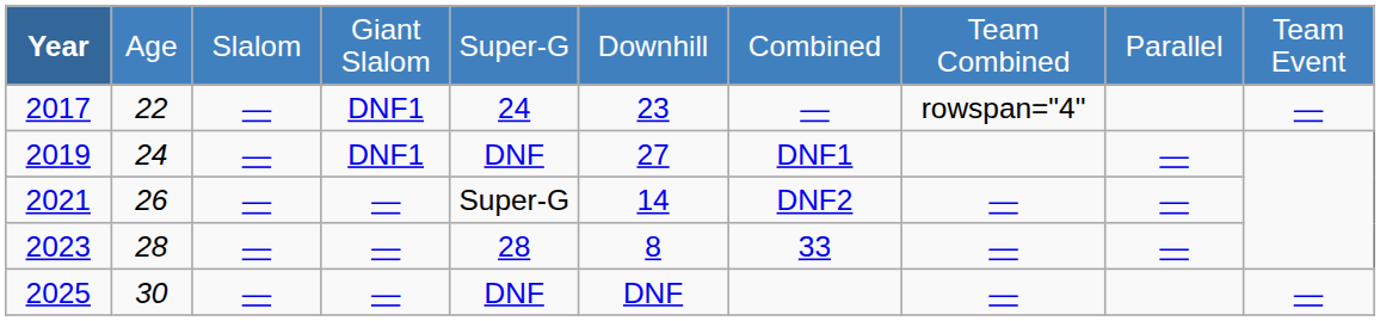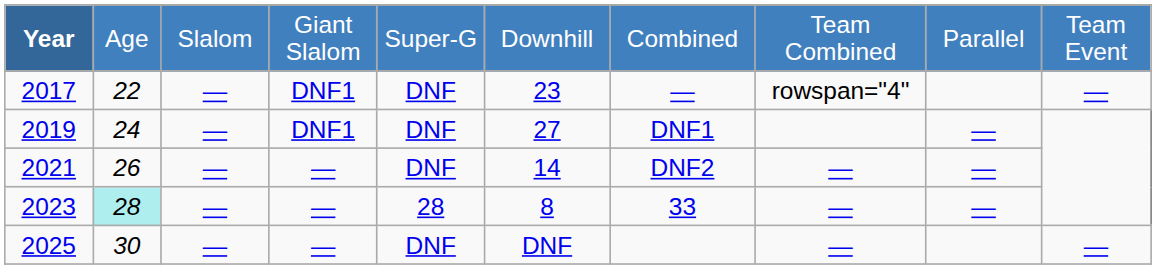2017 | column 5: 24 -> DNF
2021 | column 5: Super-G -> DNF
2023 | column 2: no background -> paleturquoise background
